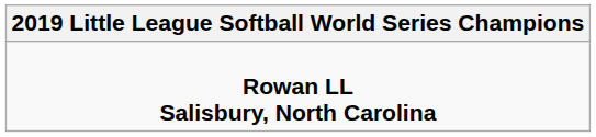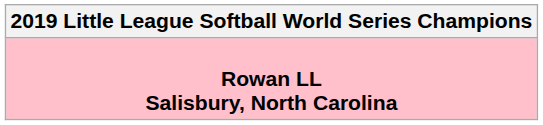row 2 | column 1: no background -> pink background
